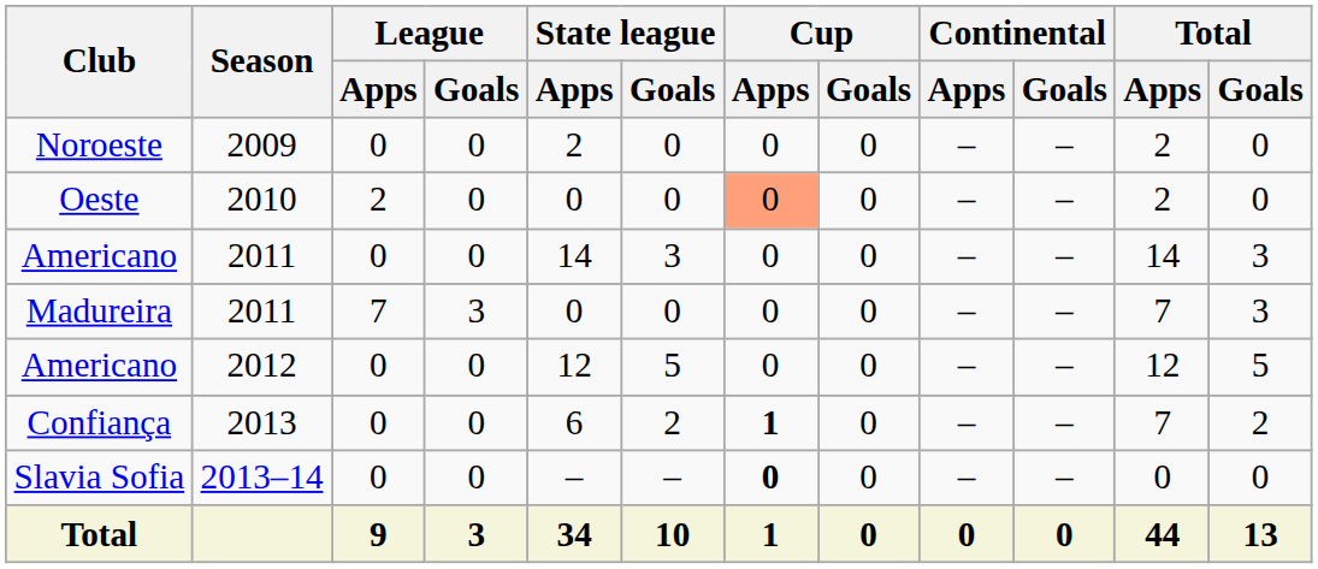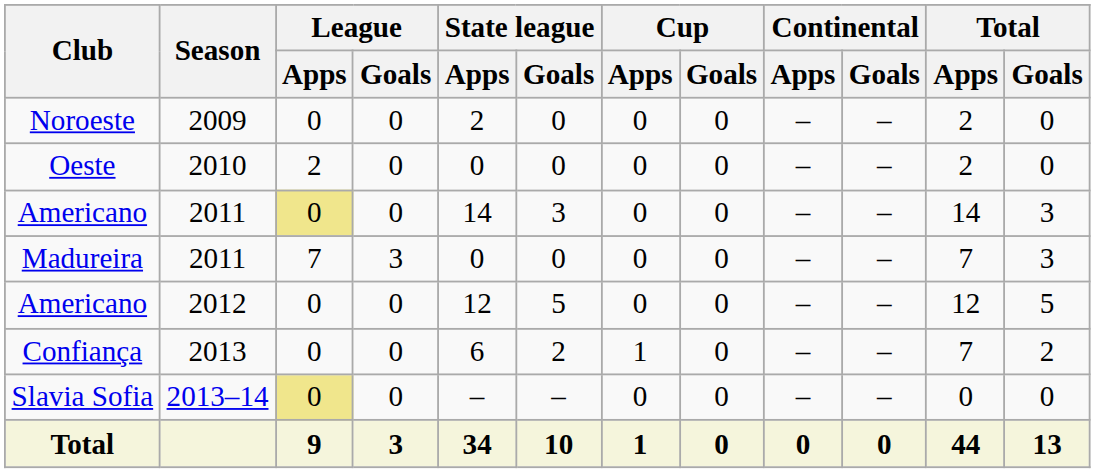Oeste | Cup / Apps: lightsalmon background -> no background
Americano / 2011 | League / Apps: no background -> khaki background
Confiança | Cup / Apps: bold -> normal
Slavia Sofia | League / Apps: no background -> khaki background
Slavia Sofia | Cup / Apps: bold -> normal
